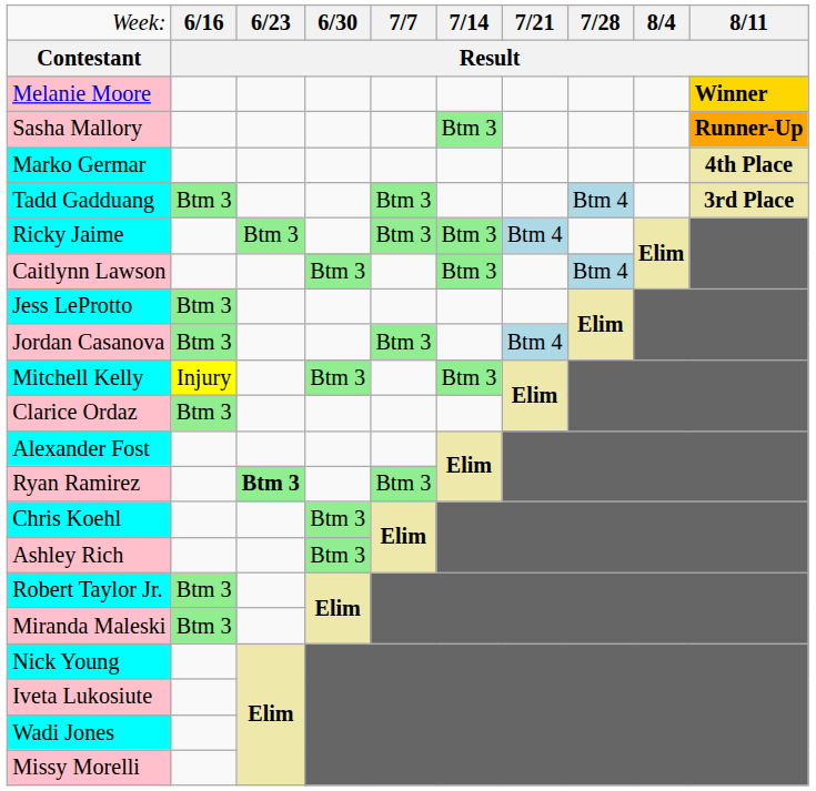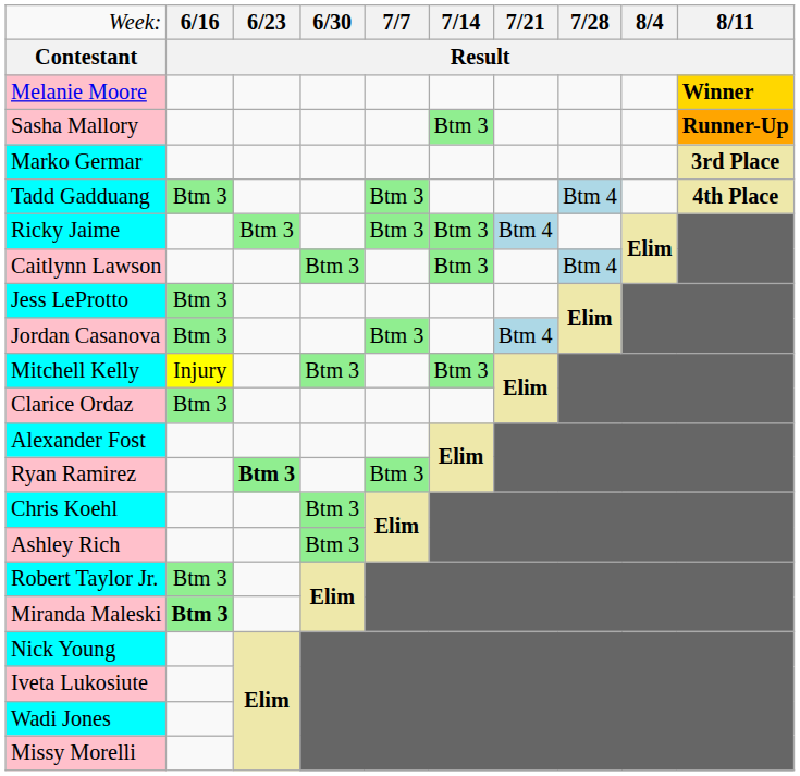Marko Germar | column 10: 4th Place -> 3rd Place
Tadd Gadduang | column 10: 3rd Place -> 4th Place
Miranda Maleski | column 2: normal -> bold
